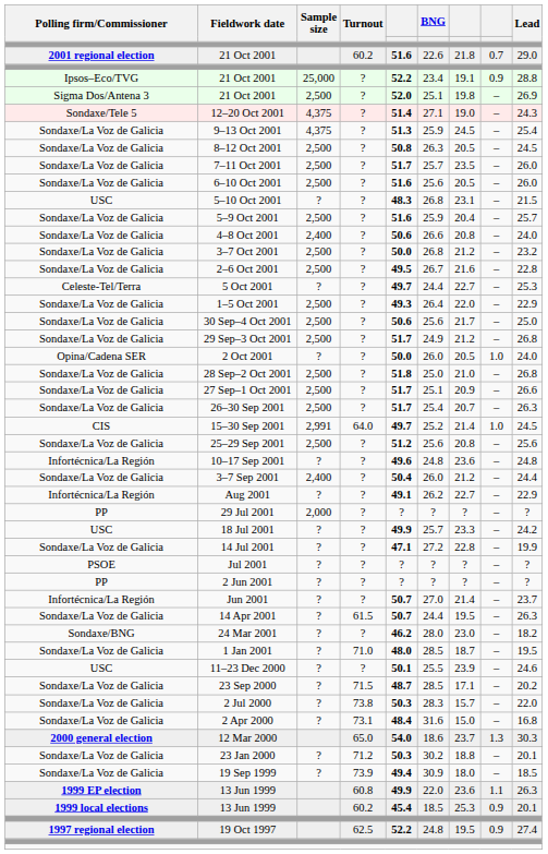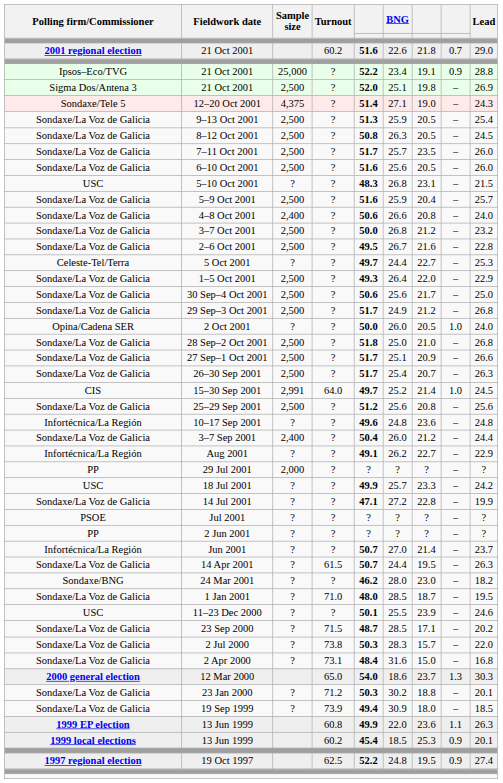9–13 Oct 2001 | Sample size: 4,375 -> 2,500
9–13 Oct 2001 | column 7: 24.5 -> 20.5
